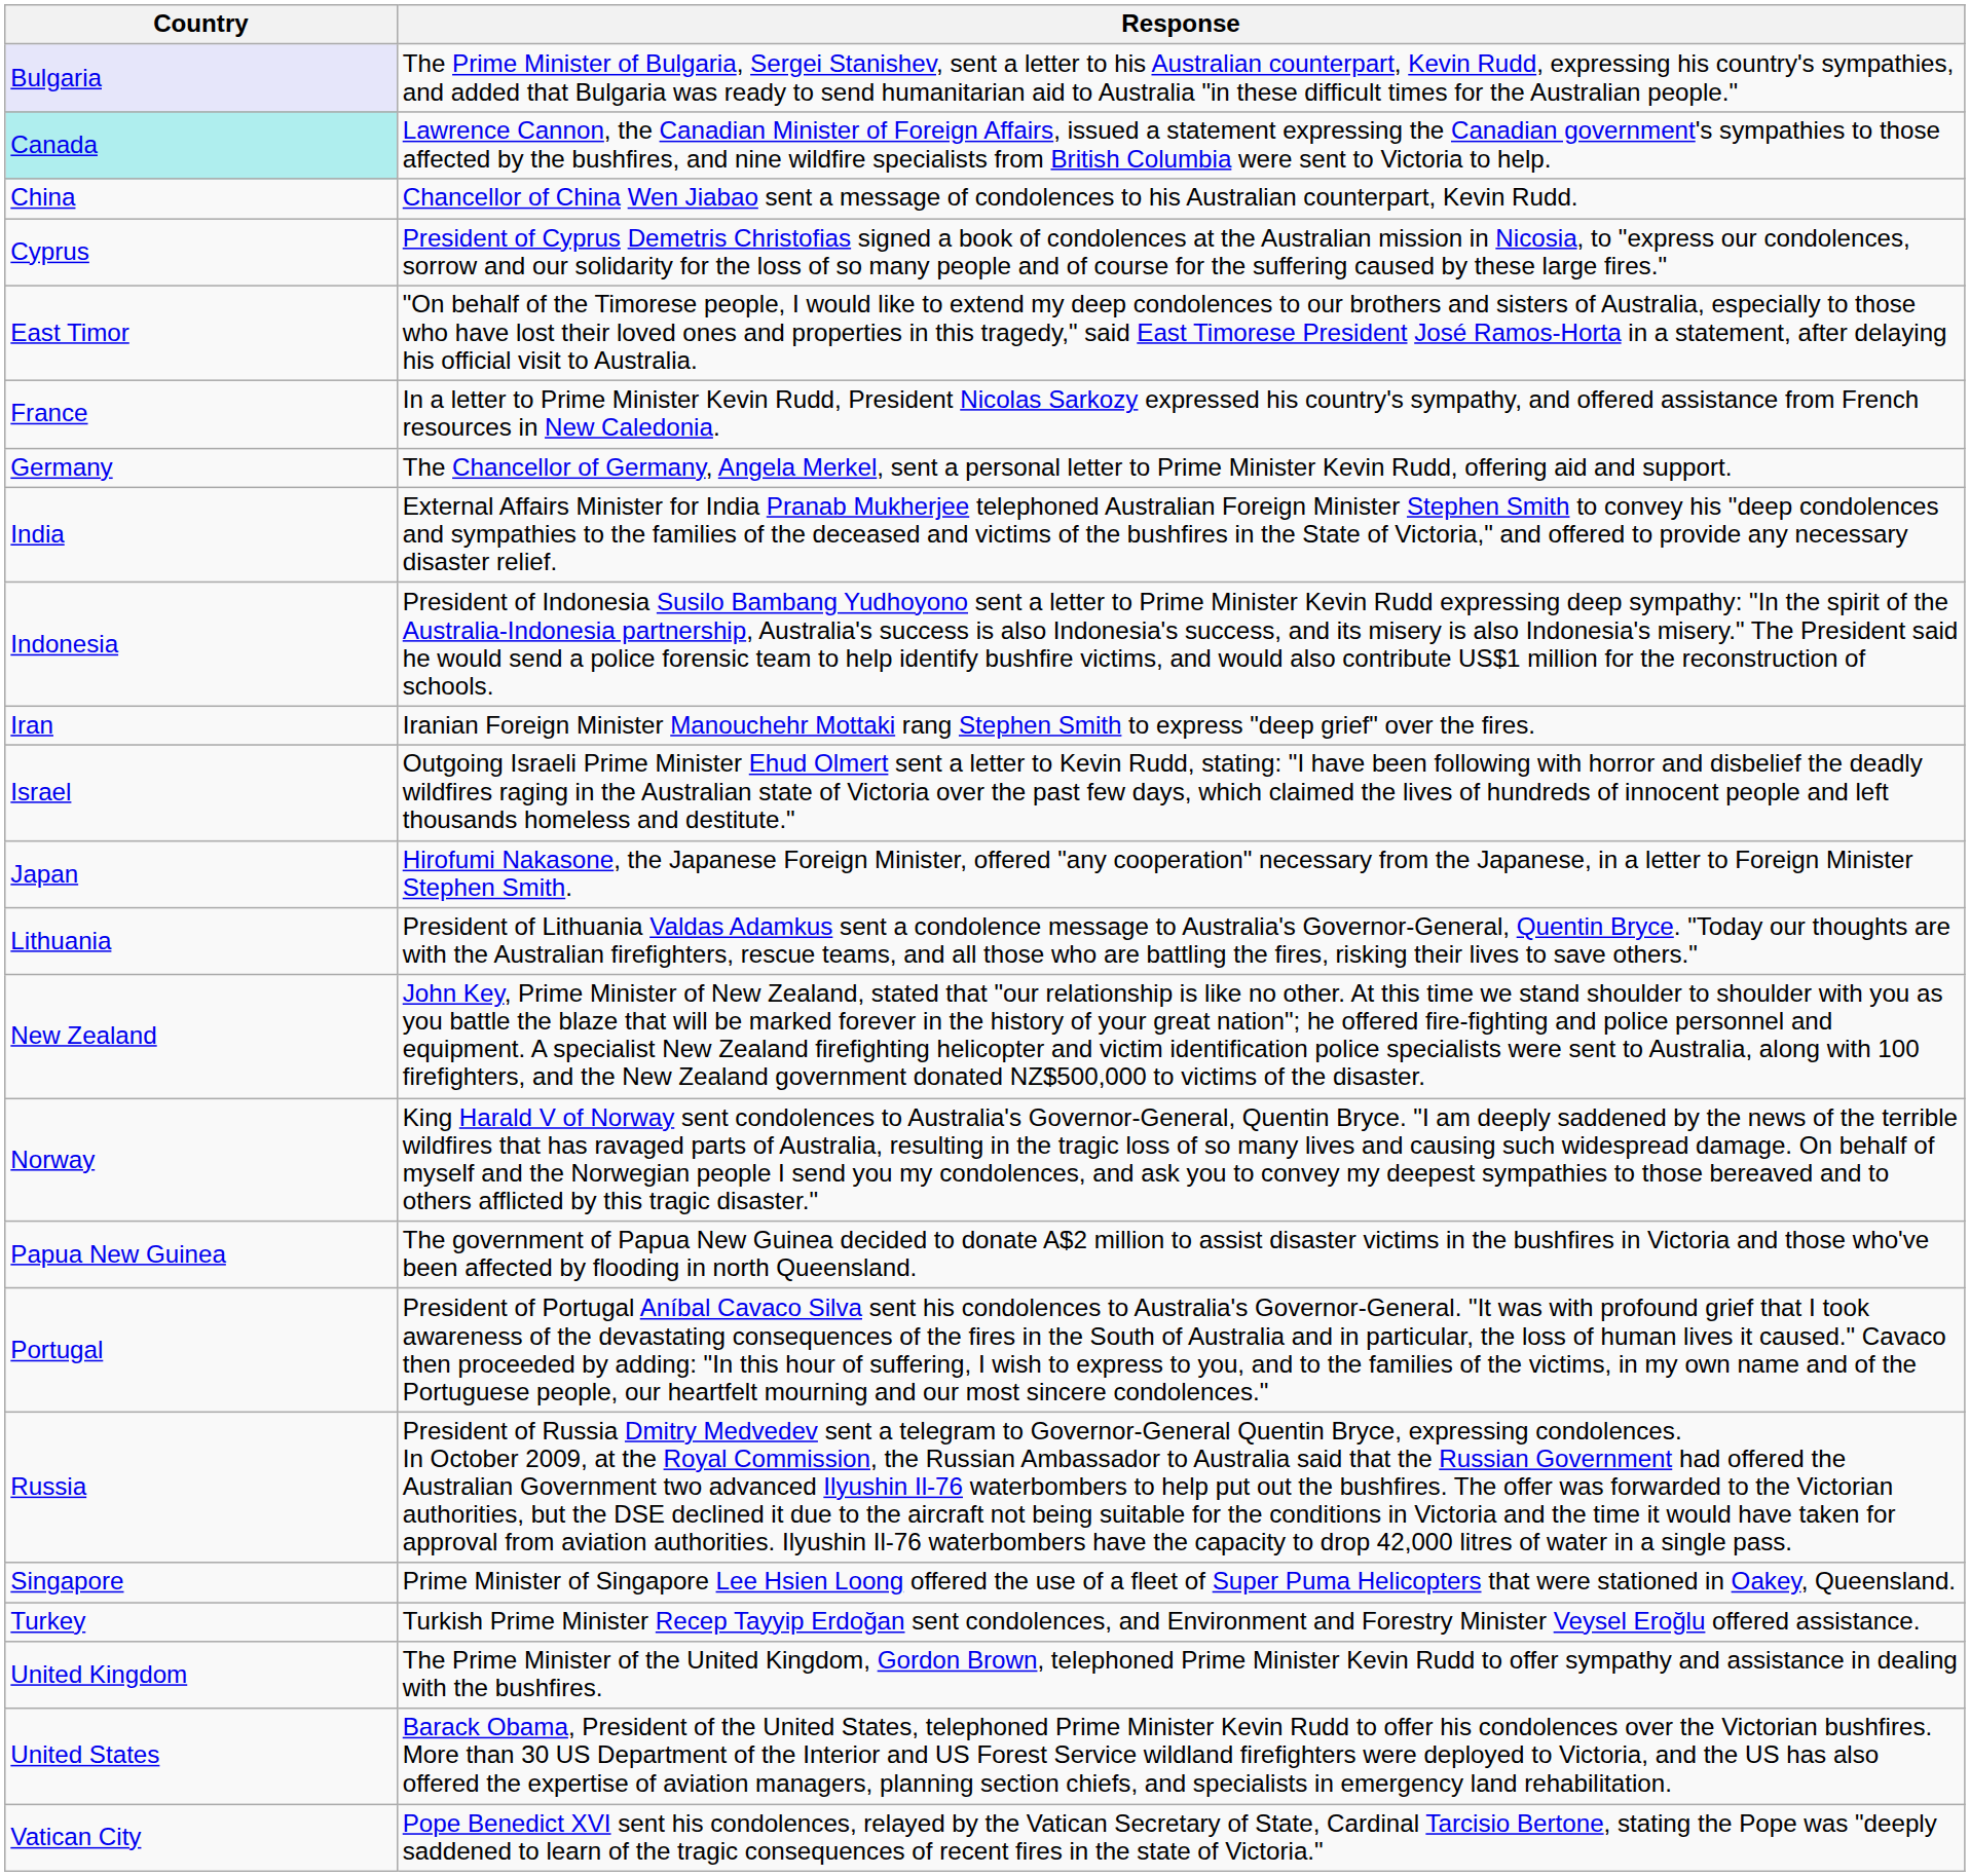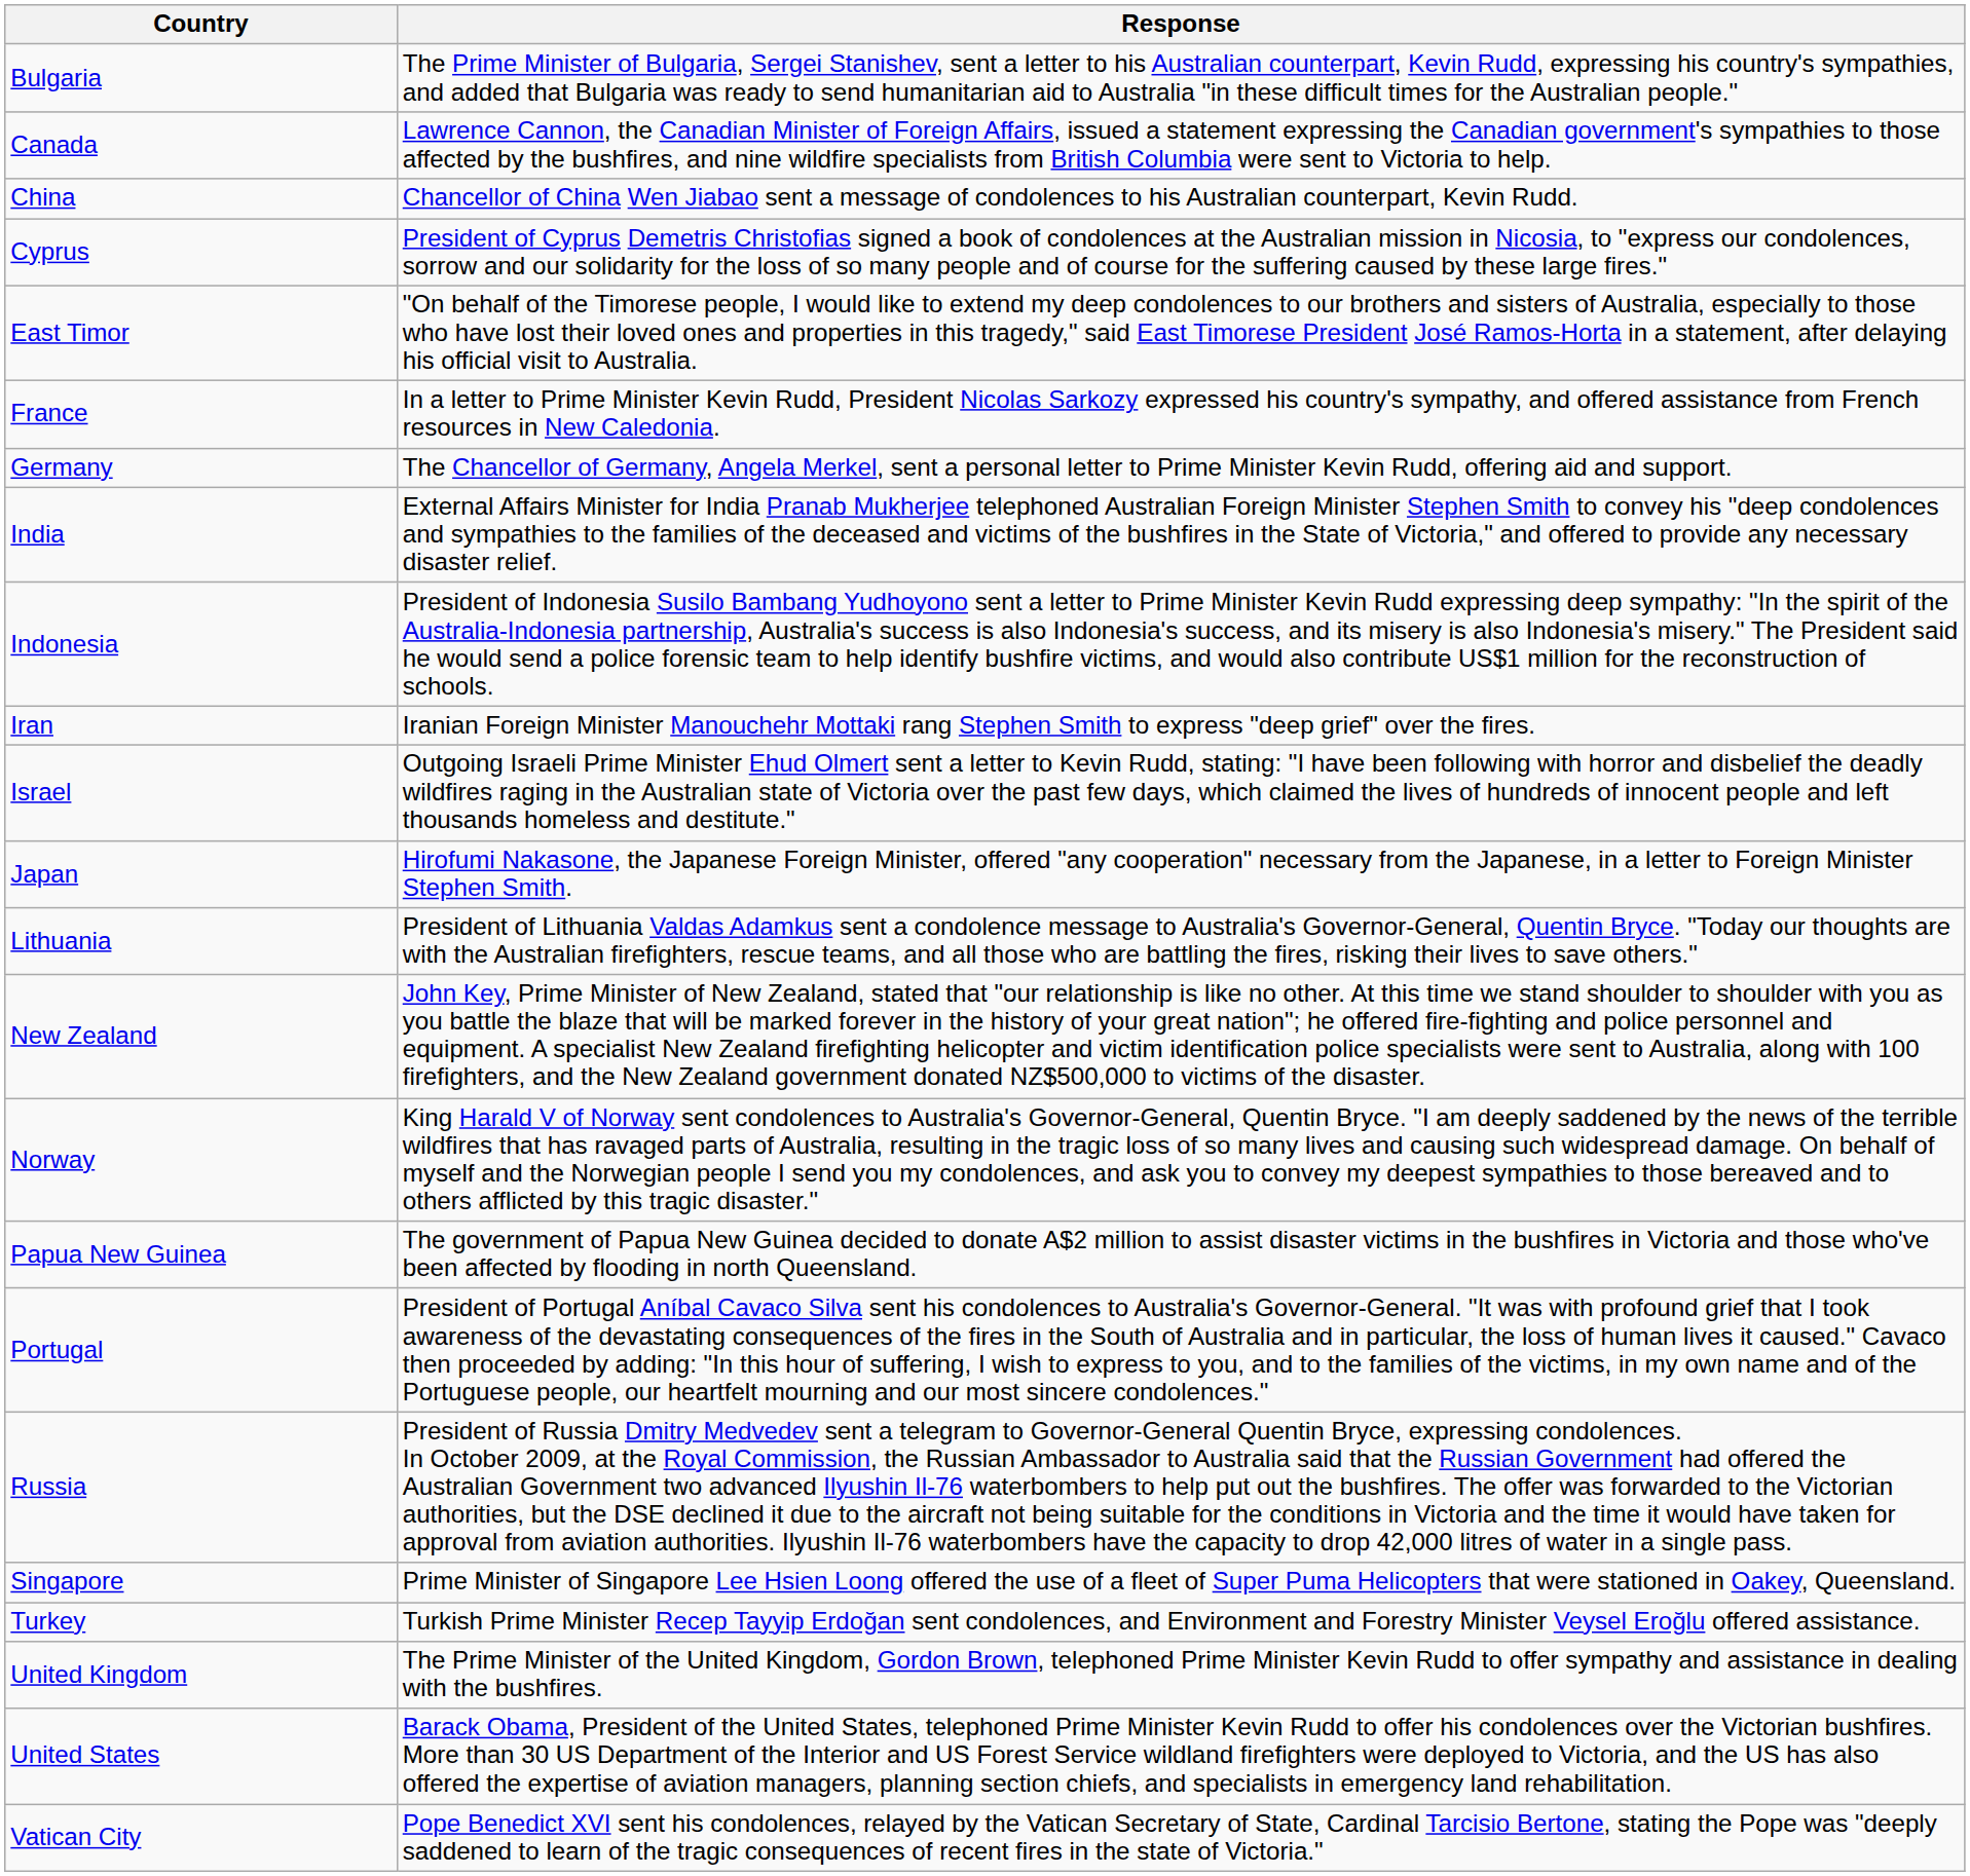Bulgaria | Country: lavender background -> no background
Canada | Country: paleturquoise background -> no background
